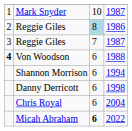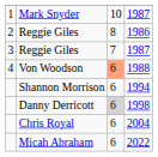Reggie Giles / 1986 | column 3: lightblue background -> no background
Von Woodson | column 1: bold -> normal
Von Woodson | column 3: no background -> lightsalmon background
Danny Derricott | column 3: no background -> lightgrey background
Micah Abraham | column 3: bold -> normal
